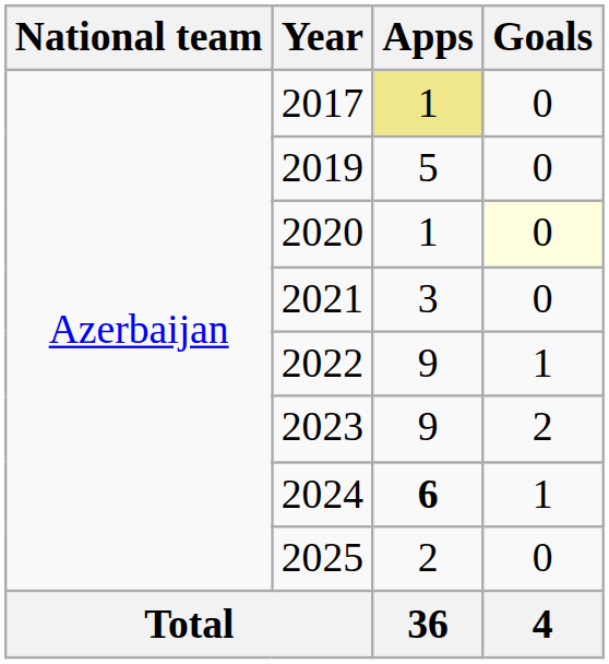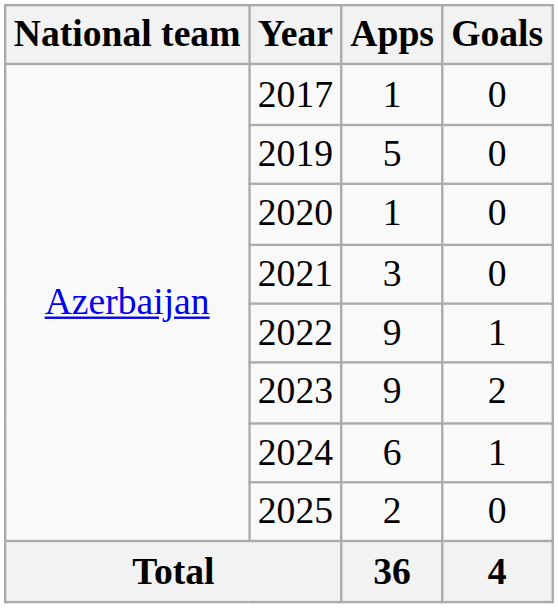2017 | Apps: khaki background -> no background
2020 | Goals: lightyellow background -> no background
2024 | Apps: bold -> normal
